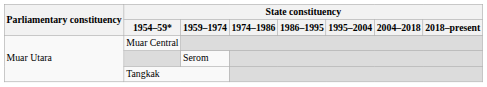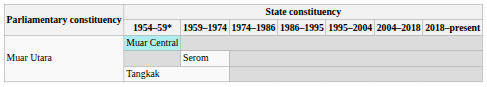Muar Central | State constituency / 1954–59*: no background -> paleturquoise background
